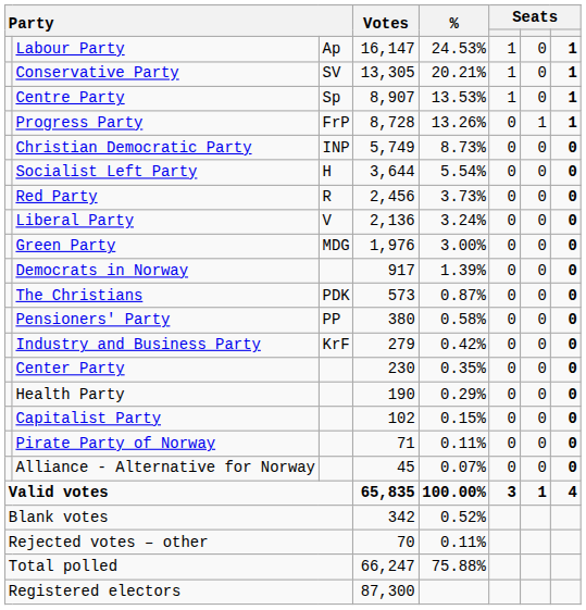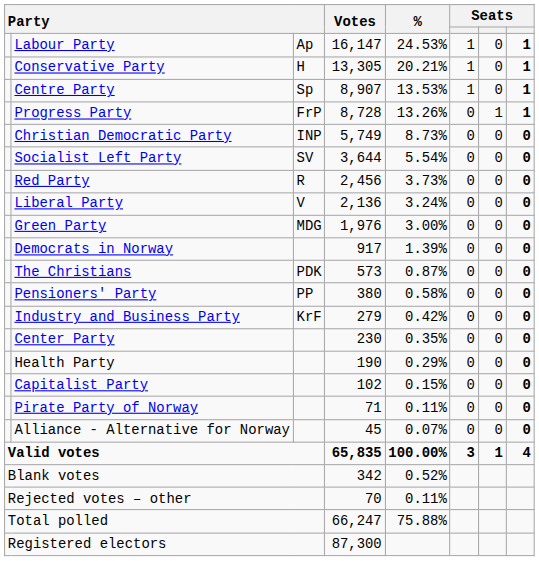Conservative Party | column 3: SV -> H
Socialist Left Party | column 3: H -> SV
